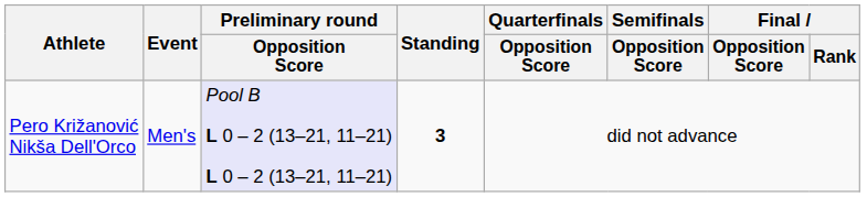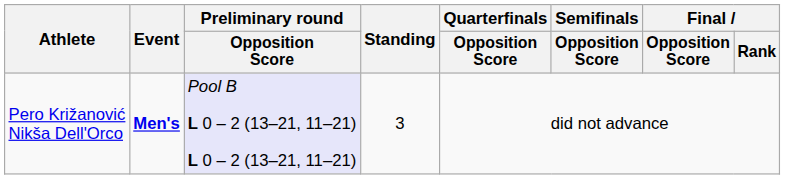Pero Križanović Nikša Dell'Orco | Event: normal -> bold
Pero Križanović Nikša Dell'Orco | Standing: bold -> normal
